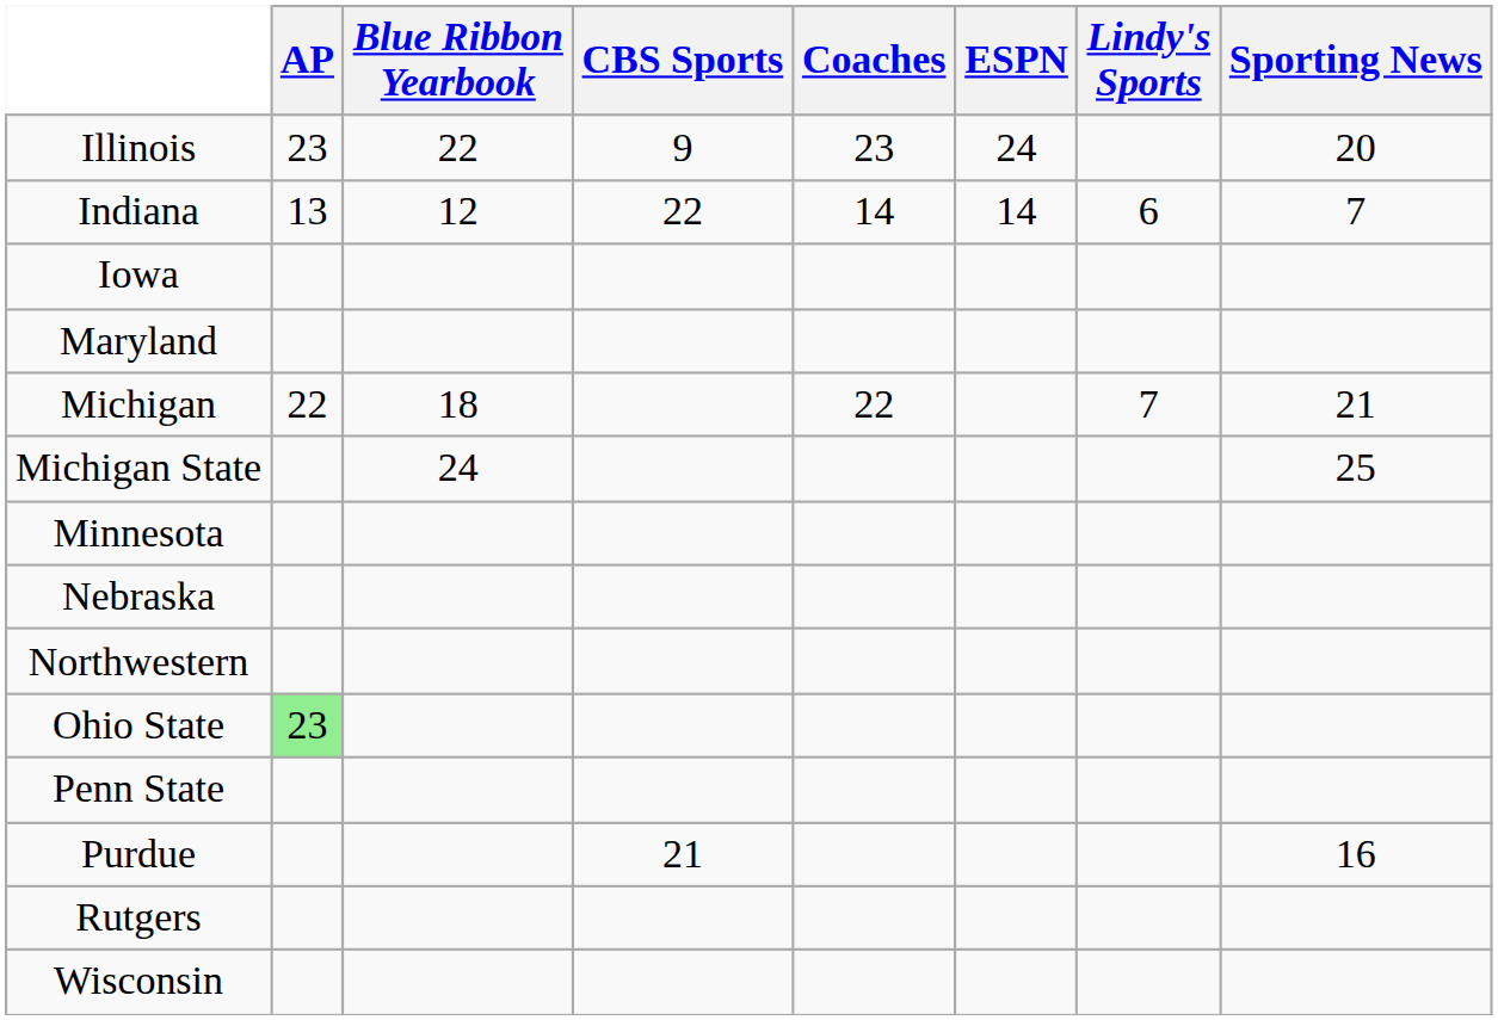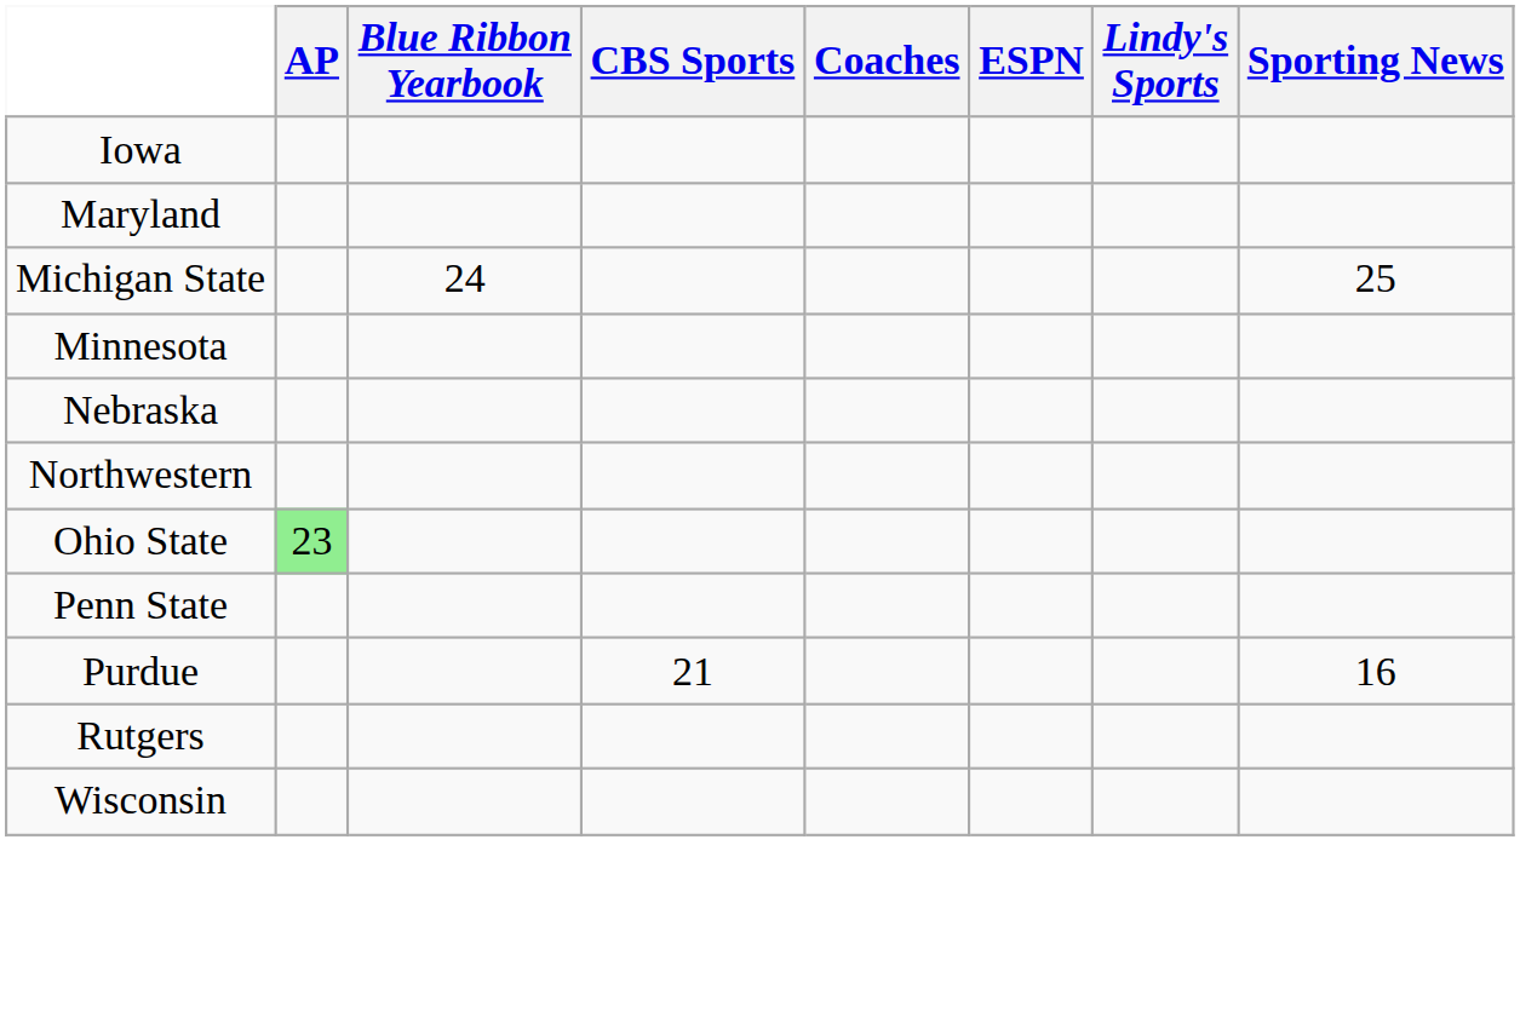- row: Illinois | 23 | 22 | 9 | 23 | 24 | 20
- row: Indiana | 13 | 12 | 22 | 14 | 14 | 6 | 7
- row: Michigan | 22 | 18 | 22 | 7 | 21
